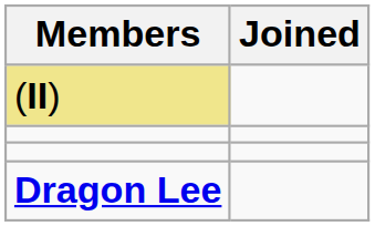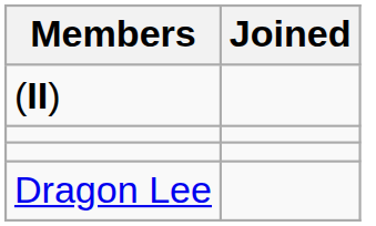row 2 | Members: khaki background -> no background
row 5 | Members: bold -> normal
